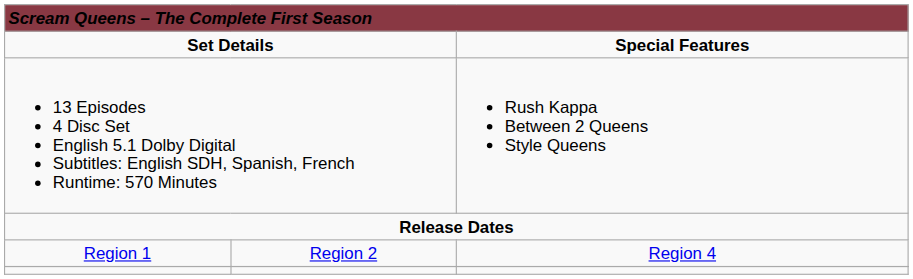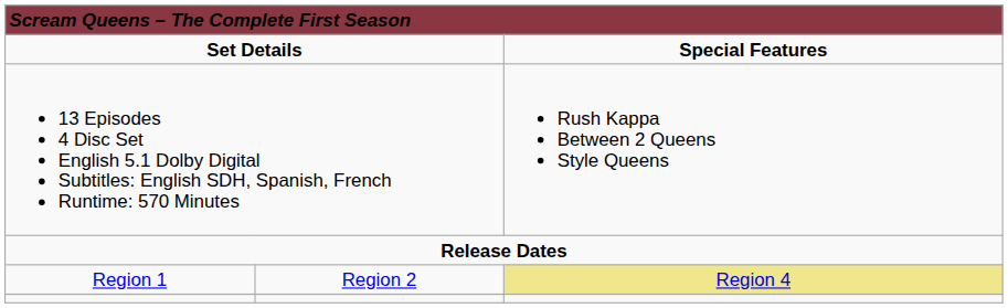Region 1 | column 3: no background -> khaki background
